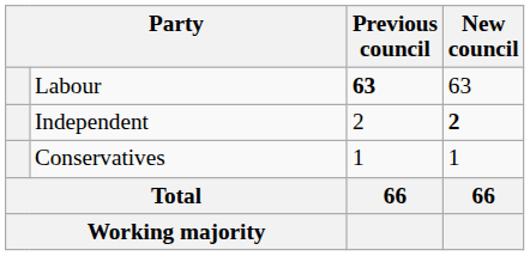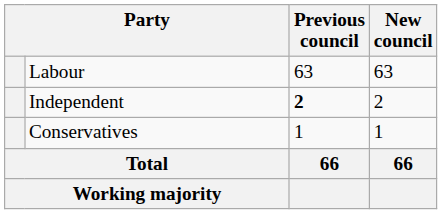Labour | Previous council: bold -> normal
Independent | Previous council: normal -> bold
Independent | New council: bold -> normal
